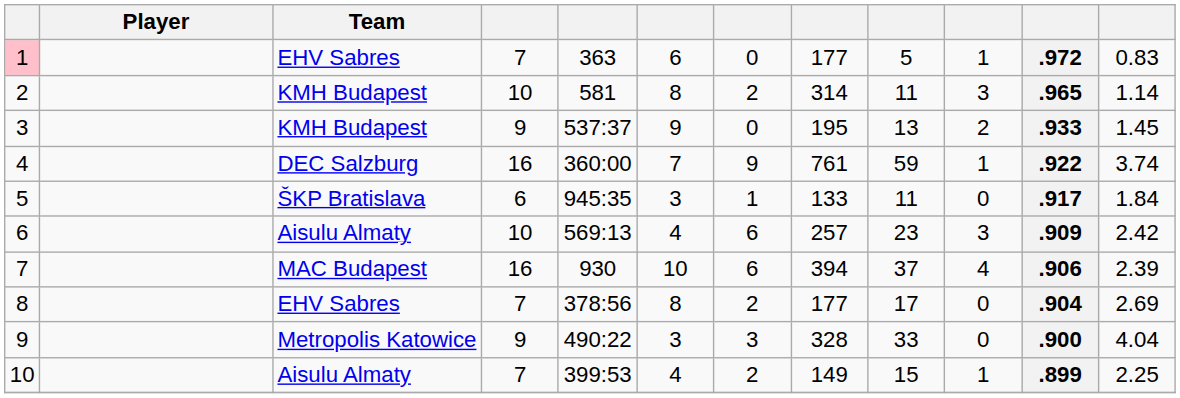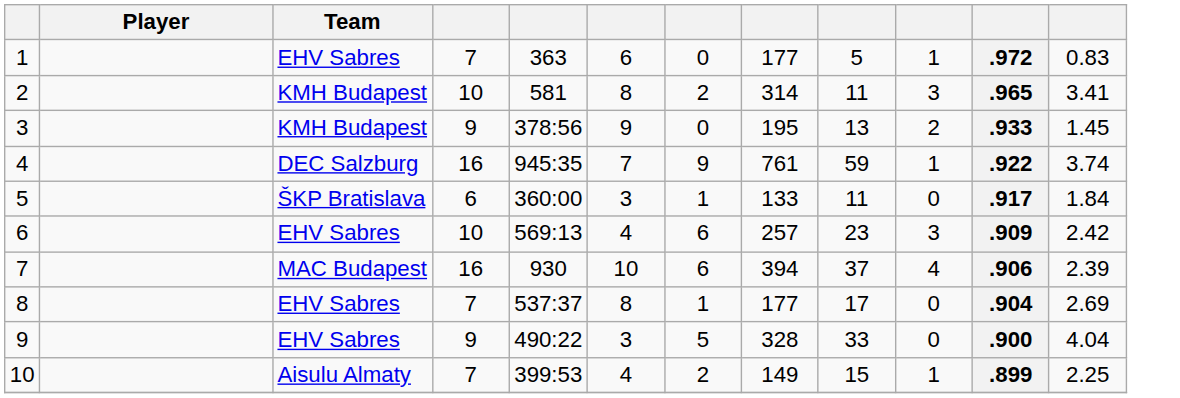row 2 | column 1: pink background -> no background
row 3 | column 12: 1.14 -> 3.41
row 4 | column 5: 537:37 -> 378:56
row 5 | column 5: 360:00 -> 945:35
row 6 | column 5: 945:35 -> 360:00
row 7 | Team: Aisulu Almaty -> EHV Sabres
row 9 | column 5: 378:56 -> 537:37
row 9 | column 7: 2 -> 1
row 10 | Team: Metropolis Katowice -> EHV Sabres
row 10 | column 7: 3 -> 5
